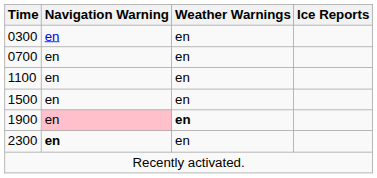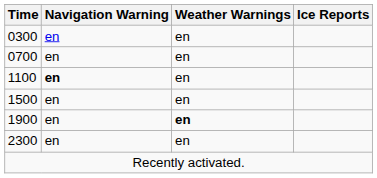1100 | Navigation Warning: normal -> bold
1900 | Navigation Warning: pink background -> no background
2300 | Navigation Warning: bold -> normal
